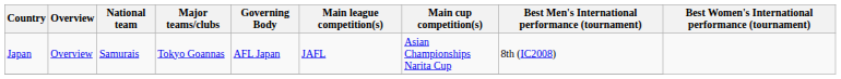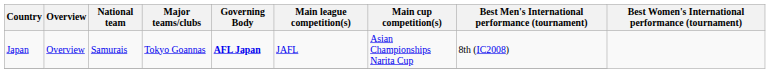Japan | Governing Body: normal -> bold
